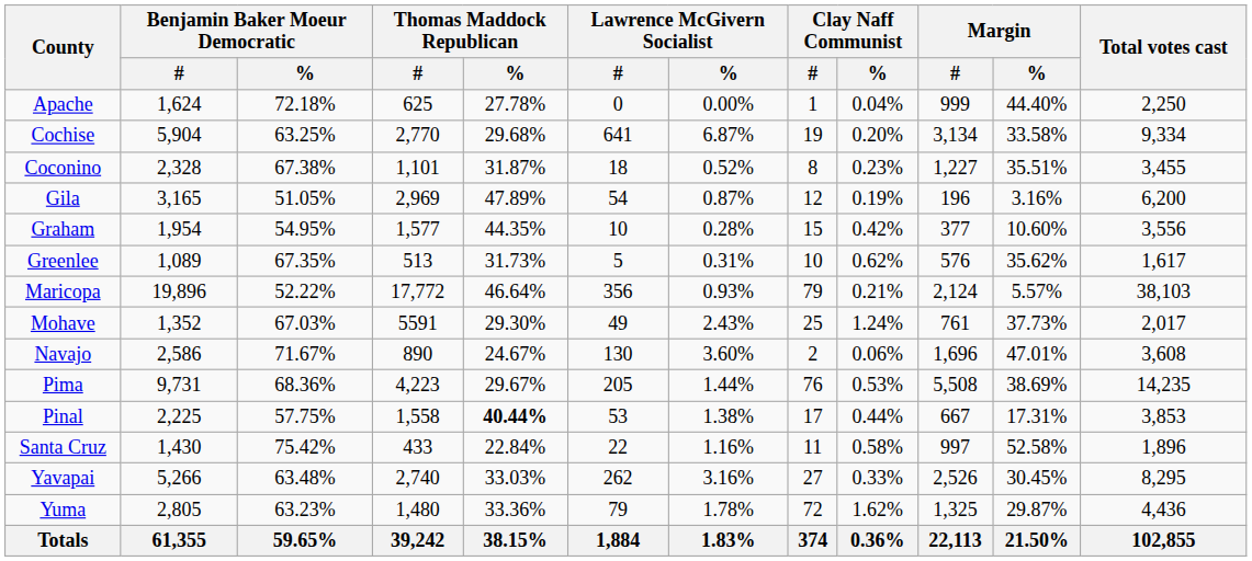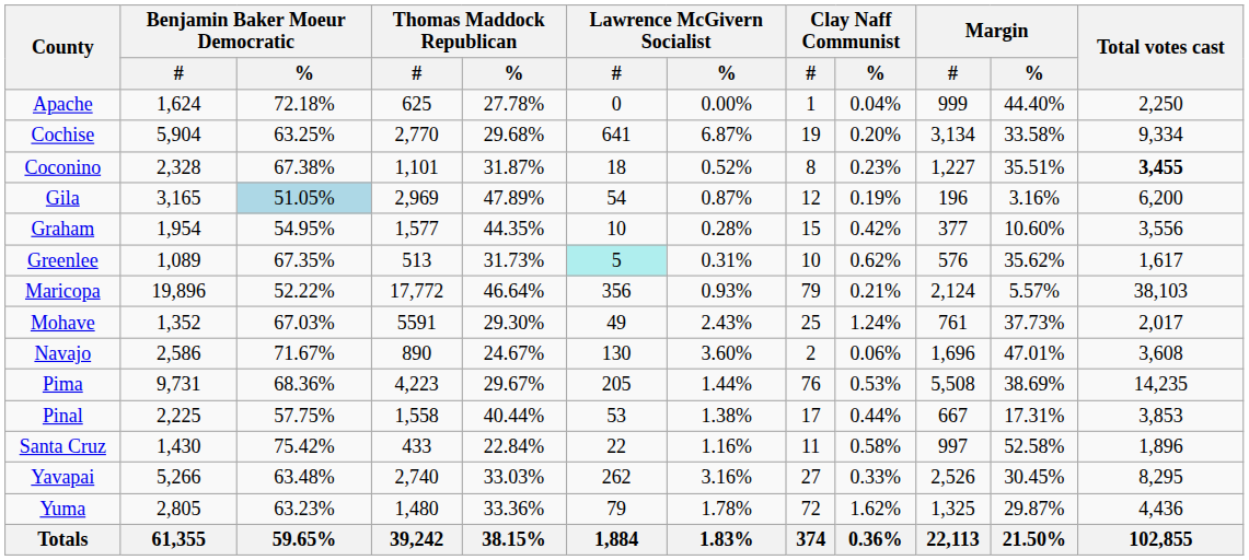Coconino | Total votes cast: normal -> bold
Gila | Benjamin Baker Moeur Democratic / %: no background -> lightblue background
Greenlee | Lawrence McGivern Socialist / #: no background -> paleturquoise background
Pinal | Thomas Maddock Republican / %: bold -> normal
